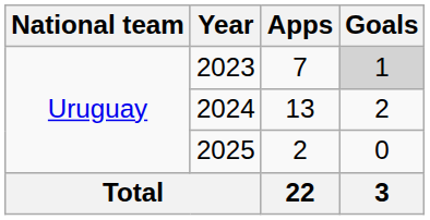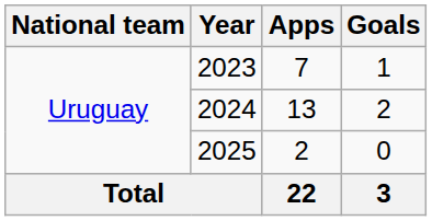2023 | Goals: lightgrey background -> no background
